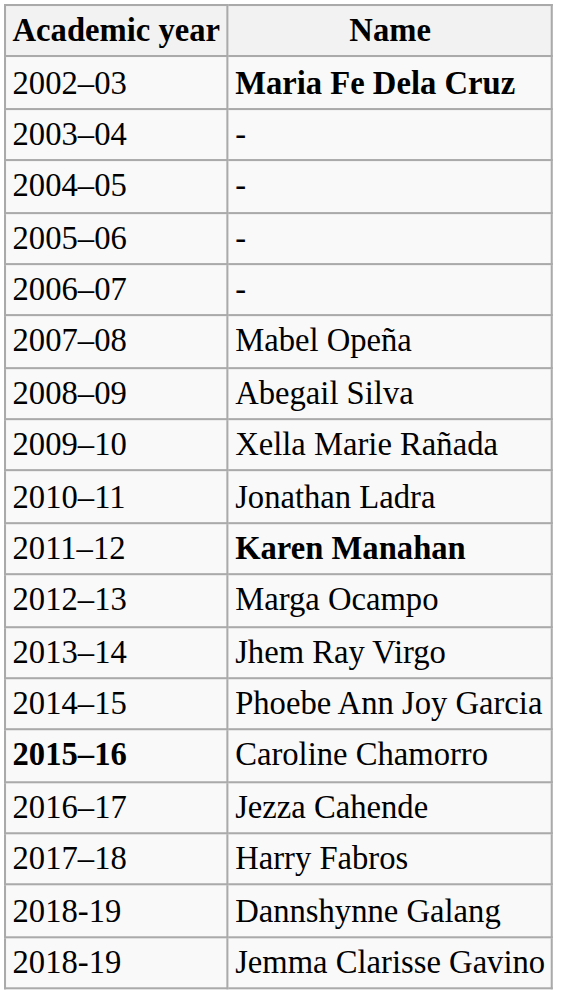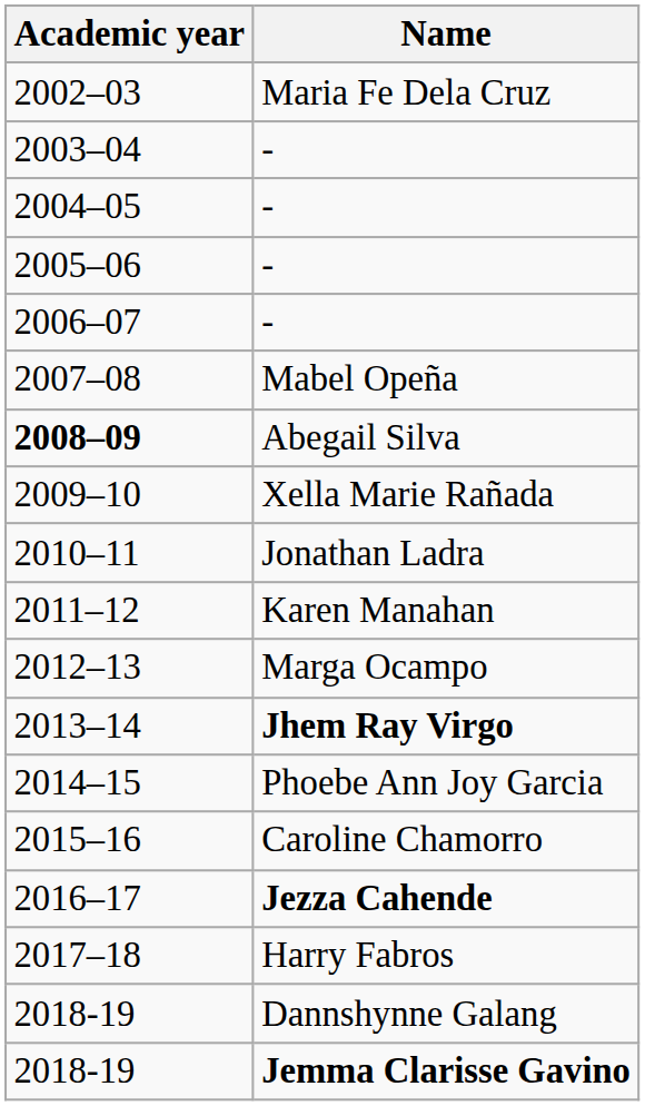row 2 | Name: bold -> normal
row 8 | Academic year: normal -> bold
row 11 | Name: bold -> normal
row 13 | Name: normal -> bold
row 15 | Academic year: bold -> normal
row 16 | Name: normal -> bold
row 19 | Name: normal -> bold
